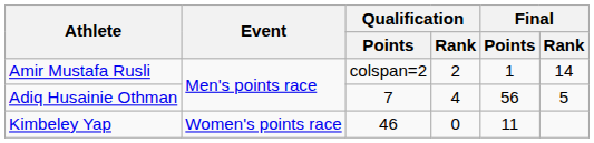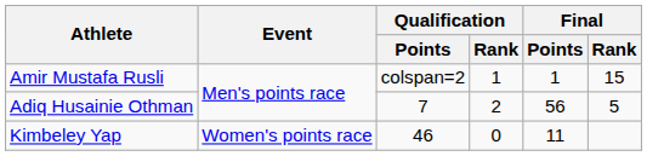Amir Mustafa Rusli | Qualification / Rank: 2 -> 1
Amir Mustafa Rusli | Final / Rank: 14 -> 15
Adiq Husainie Othman | Qualification / Rank: 4 -> 2
